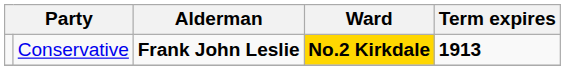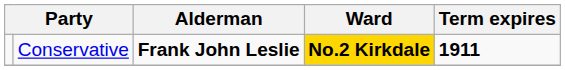Conservative | Term expires: 1913 -> 1911
